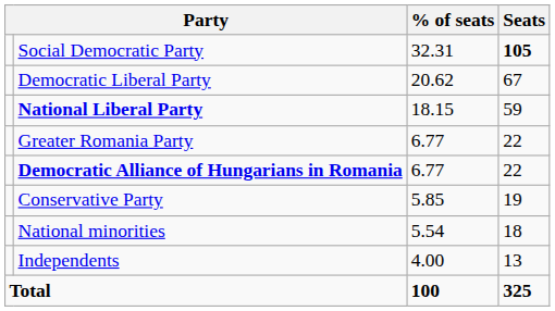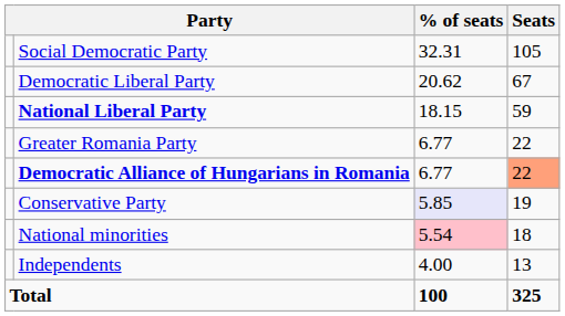Social Democratic Party | Seats: bold -> normal
Democratic Alliance of Hungarians in Romania | Seats: no background -> lightsalmon background
Conservative Party | % of seats: no background -> lavender background
National minorities | % of seats: no background -> pink background
